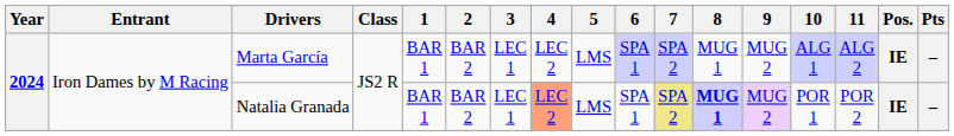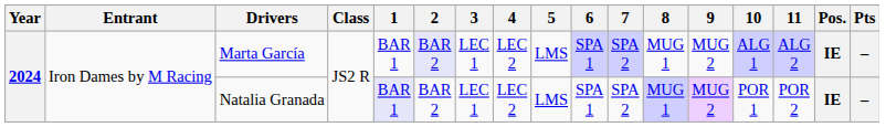Marta García | 2: no background -> lavender background
Natalia Granada | 1: no background -> lavender background
Natalia Granada | 4: lightsalmon background -> no background
Natalia Granada | 7: khaki background -> no background
Natalia Granada | 8: bold -> normal
